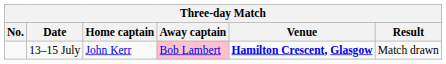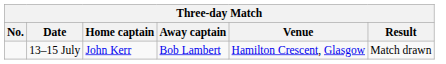13–15 July | Away captain: pink background -> no background
13–15 July | Venue: bold -> normal
